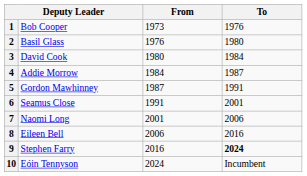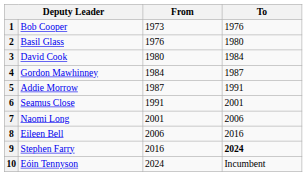4 | column 2: Addie Morrow -> Gordon Mawhinney
5 | column 2: Gordon Mawhinney -> Addie Morrow
